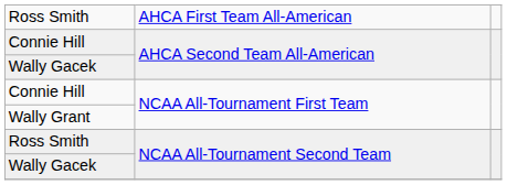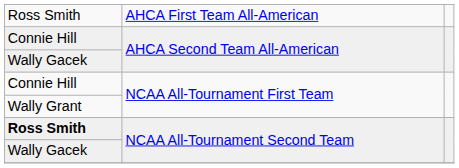row 6 | column 1: normal -> bold
